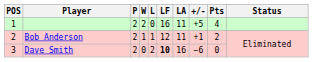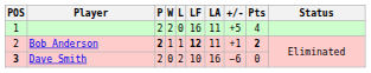Bob Anderson | P: normal -> bold
Bob Anderson | LF: normal -> bold
Bob Anderson | Pts: normal -> bold
Dave Smith | POS: normal -> bold
Dave Smith | LF: bold -> normal
